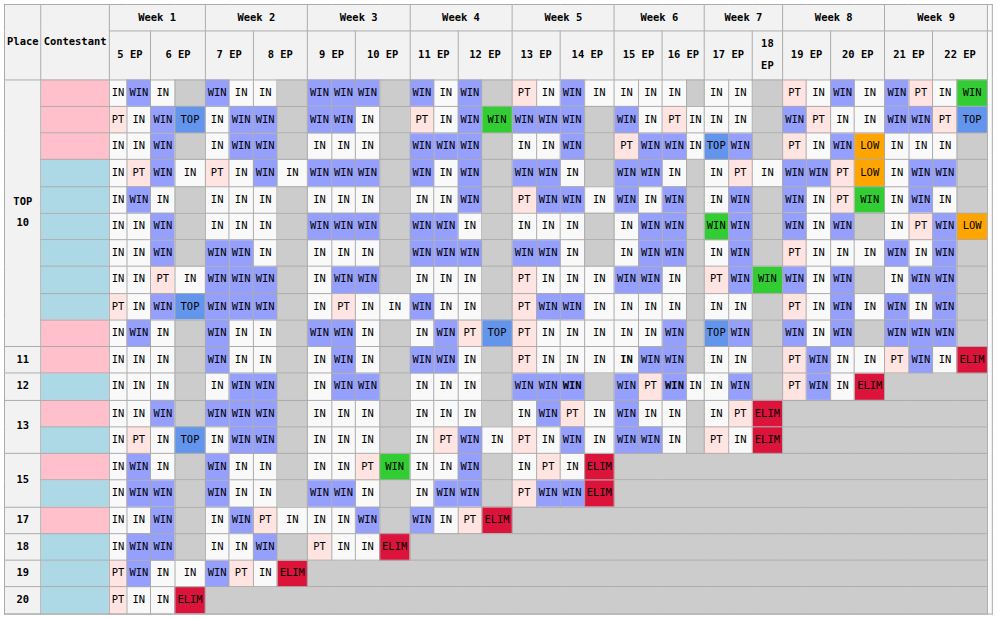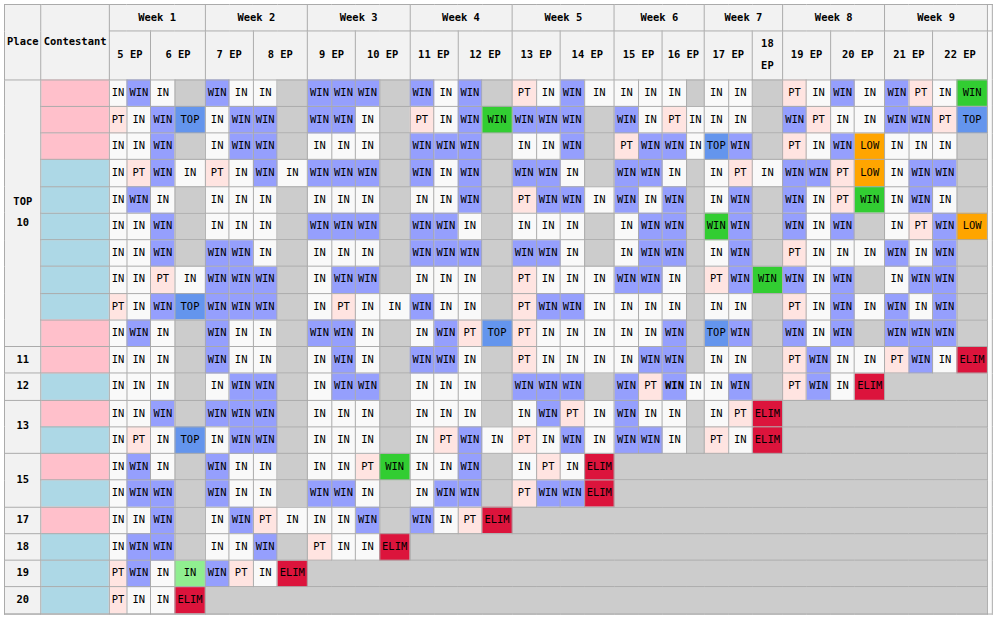11 | column 23: bold -> normal
12 | column 21: bold -> normal
19 | column 6: no background -> lightgreen background
